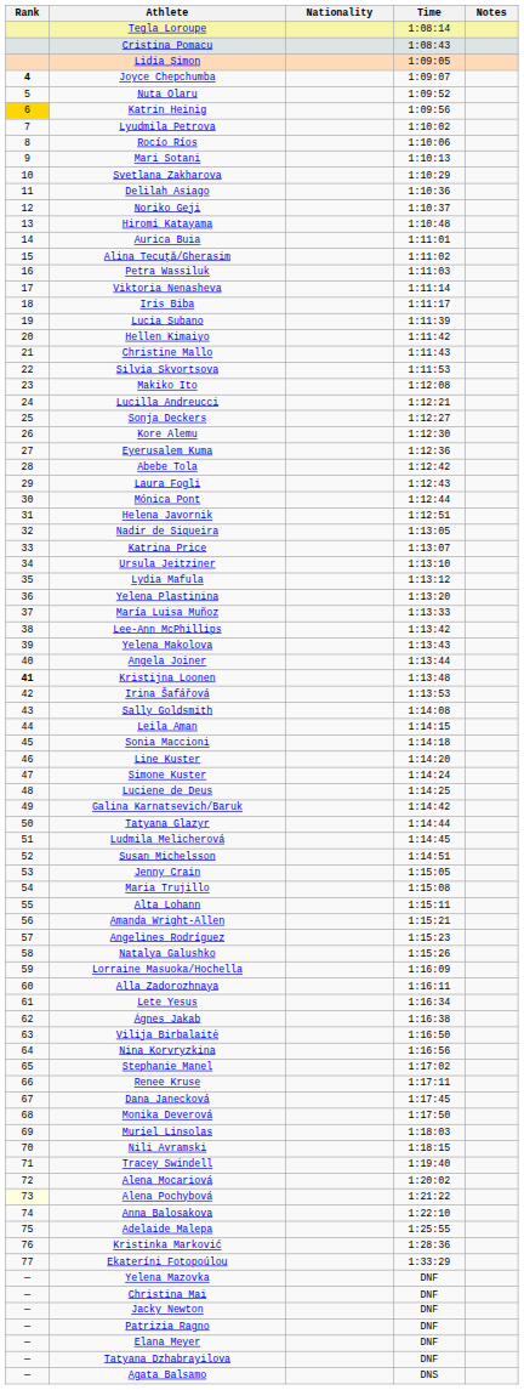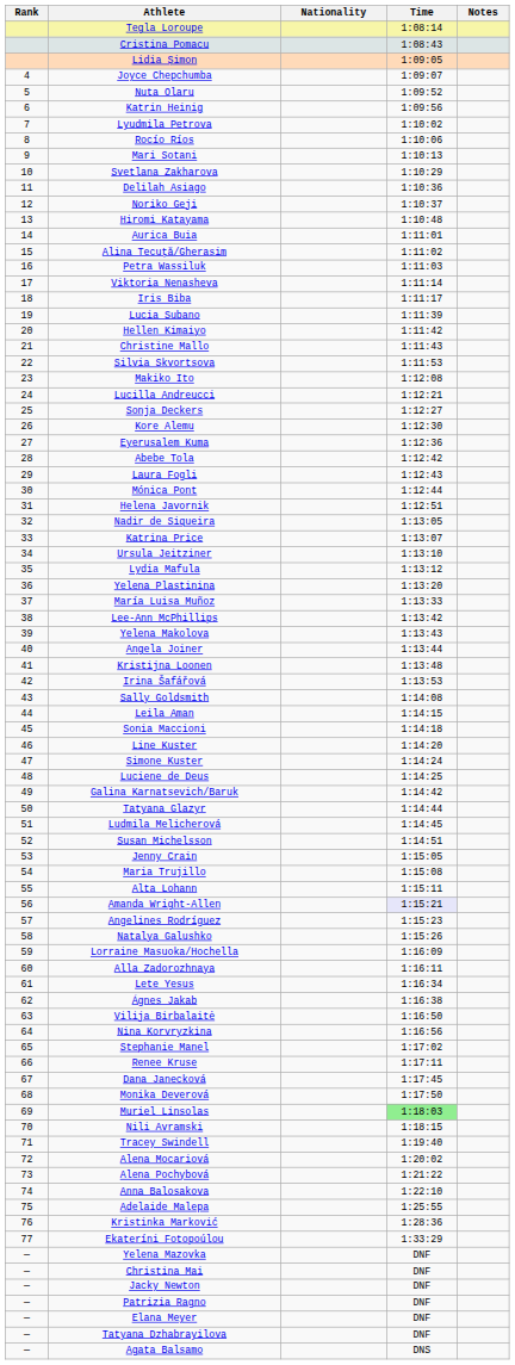Joyce Chepchumba | Rank: bold -> normal
Katrin Heinig | Rank: gold background -> no background
Kristijna Loonen | Rank: bold -> normal
Amanda Wright-Allen | Time: no background -> lavender background
Muriel Linsolas | Time: no background -> lightgreen background
Alena Pochybová | Rank: lightyellow background -> no background
